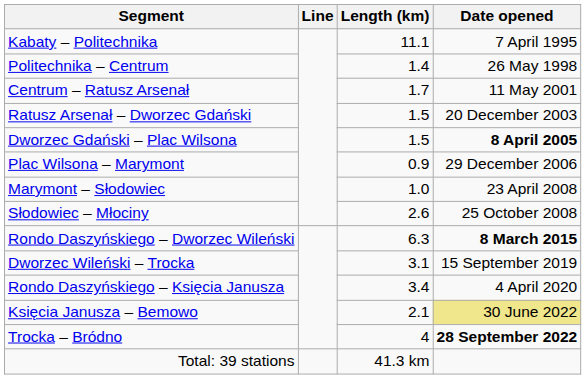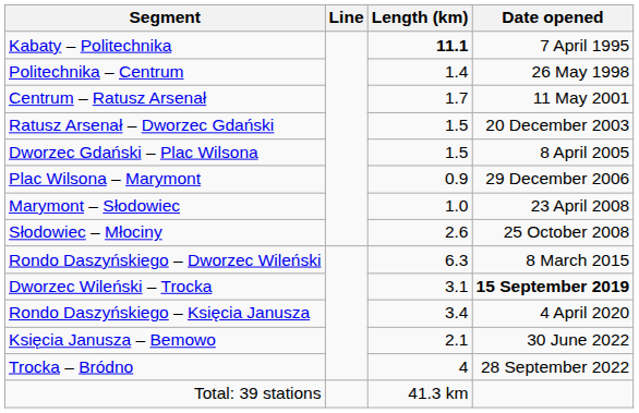Kabaty – Politechnika | Length (km): normal -> bold
Dworzec Gdański – Plac Wilsona | Date opened: bold -> normal
Rondo Daszyńskiego – Dworzec Wileński | Date opened: bold -> normal
Dworzec Wileński – Trocka | Date opened: normal -> bold
Księcia Janusza – Bemowo | Date opened: khaki background -> no background
Trocka – Bródno | Date opened: bold -> normal
